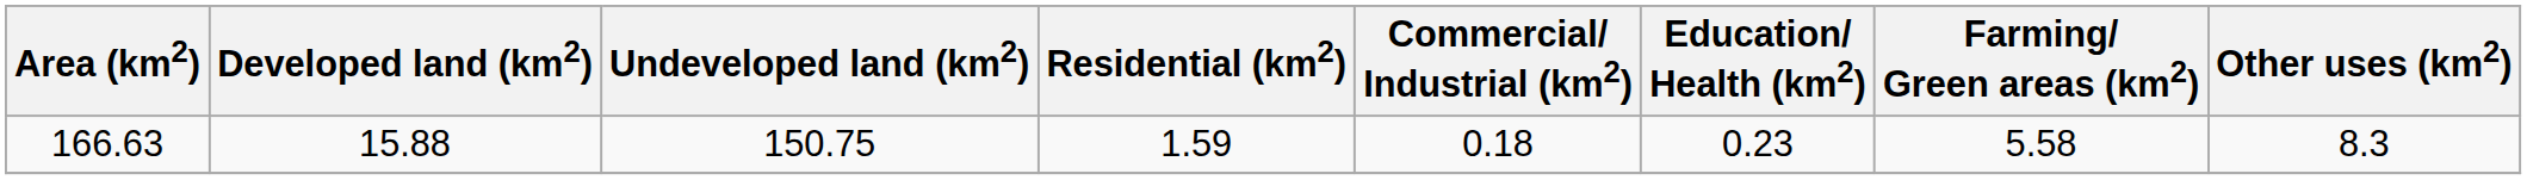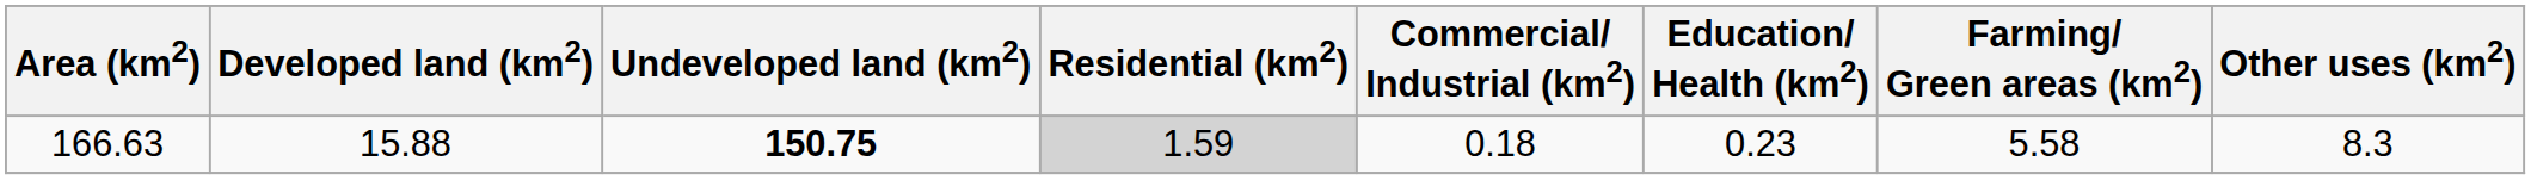166.63 | Undeveloped land (km2): normal -> bold
166.63 | Residential (km2): no background -> lightgrey background
